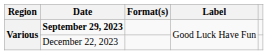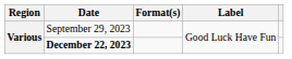September 29, 2023 | Date: bold -> normal
December 22, 2023 | Date: normal -> bold
